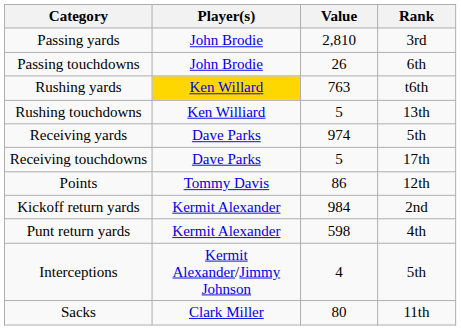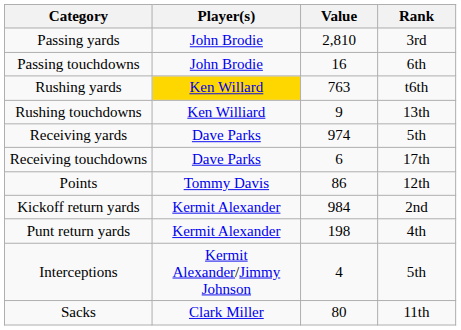Passing touchdowns | Value: 26 -> 16
Rushing touchdowns | Value: 5 -> 9
Receiving touchdowns | Value: 5 -> 6
Punt return yards | Value: 598 -> 198
